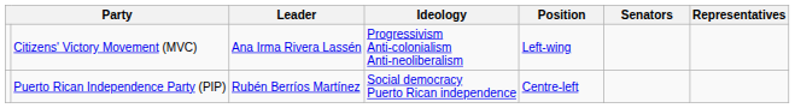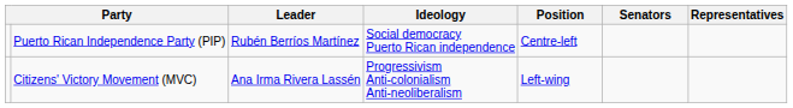rows swapped: Citizens' Victory Movement (MVC) <-> Puerto Rican Independence Party (PIP)
